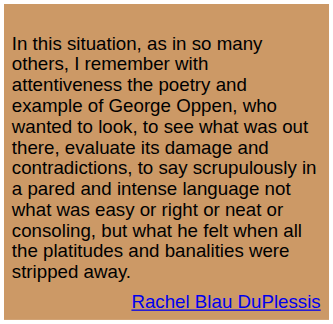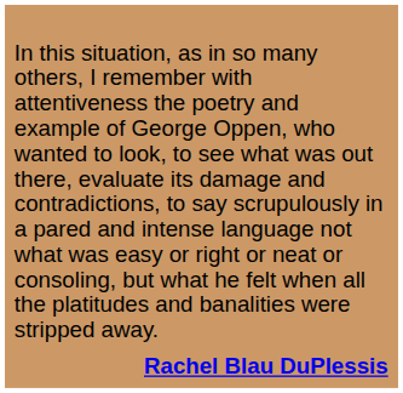row 2 | column 1: normal -> bold
